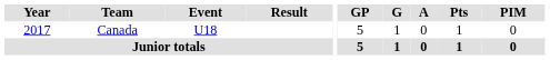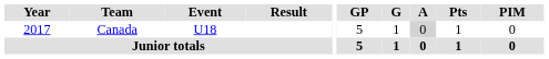Canada | A: no background -> lightgrey background
